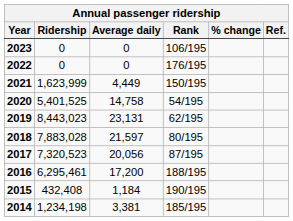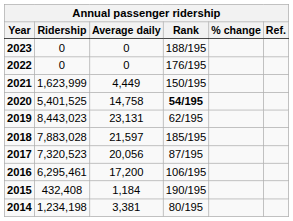2023 | Rank: 106/195 -> 188/195
2020 | Rank: normal -> bold
2018 | Rank: 80/195 -> 185/195
2016 | Rank: 188/195 -> 106/195
2014 | Rank: 185/195 -> 80/195
